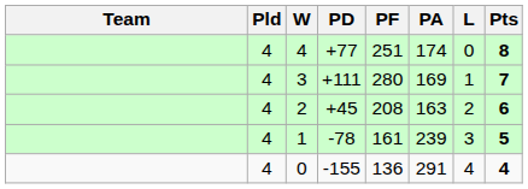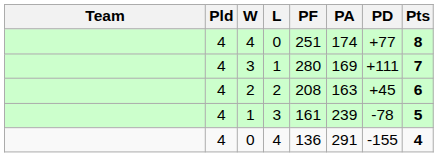columns swapped: L <-> PD
